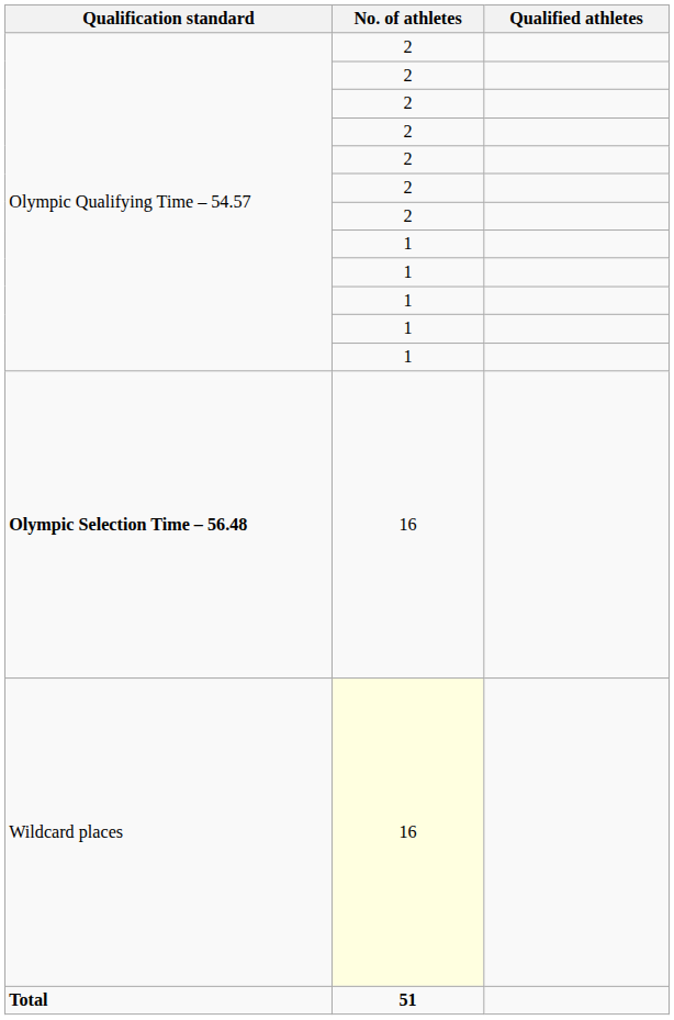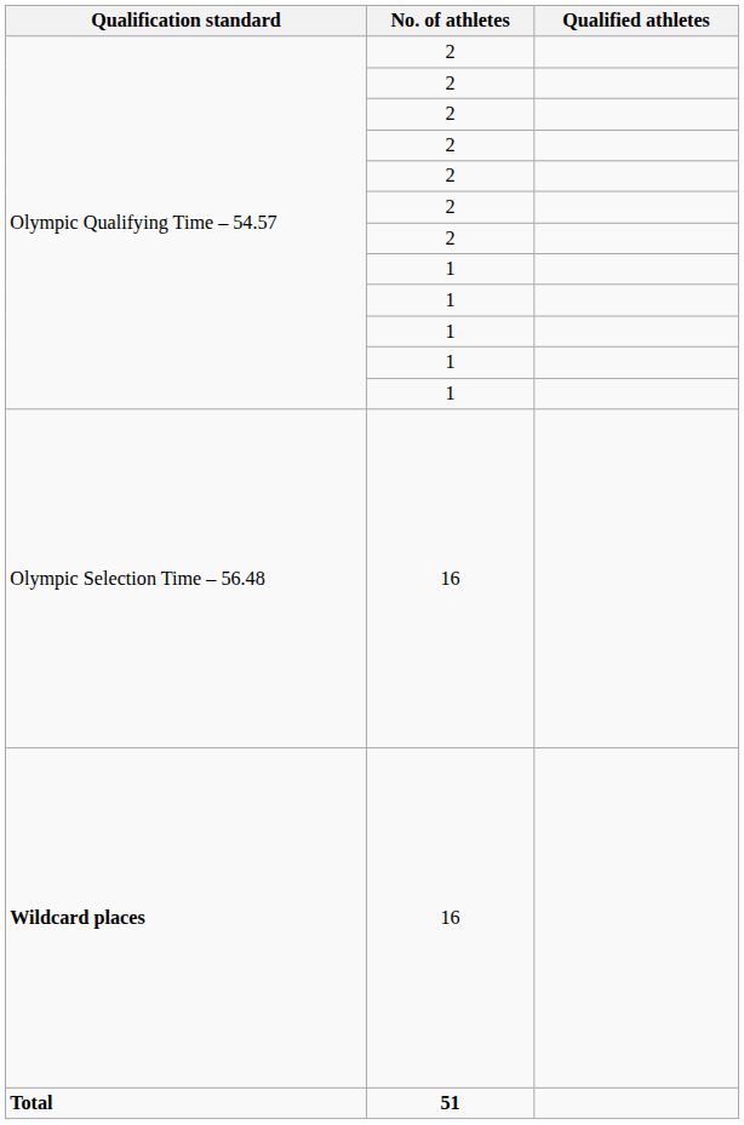Olympic Selection Time – 56.48 | Qualification standard: bold -> normal
Wildcard places | Qualification standard: normal -> bold
Wildcard places | No. of athletes: lightyellow background -> no background
